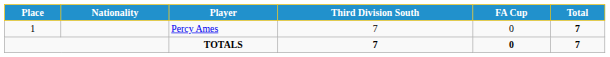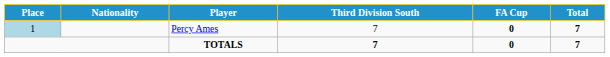Percy Ames | Place: no background -> lightblue background
Percy Ames | FA Cup: normal -> bold
